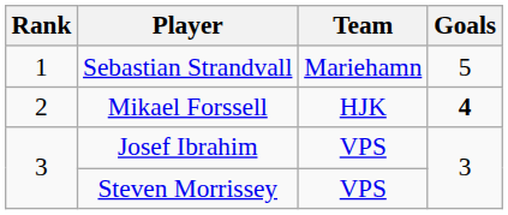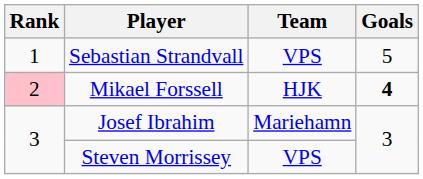Sebastian Strandvall | Team: Mariehamn -> VPS
Mikael Forssell | Rank: no background -> pink background
Josef Ibrahim | Team: VPS -> Mariehamn
